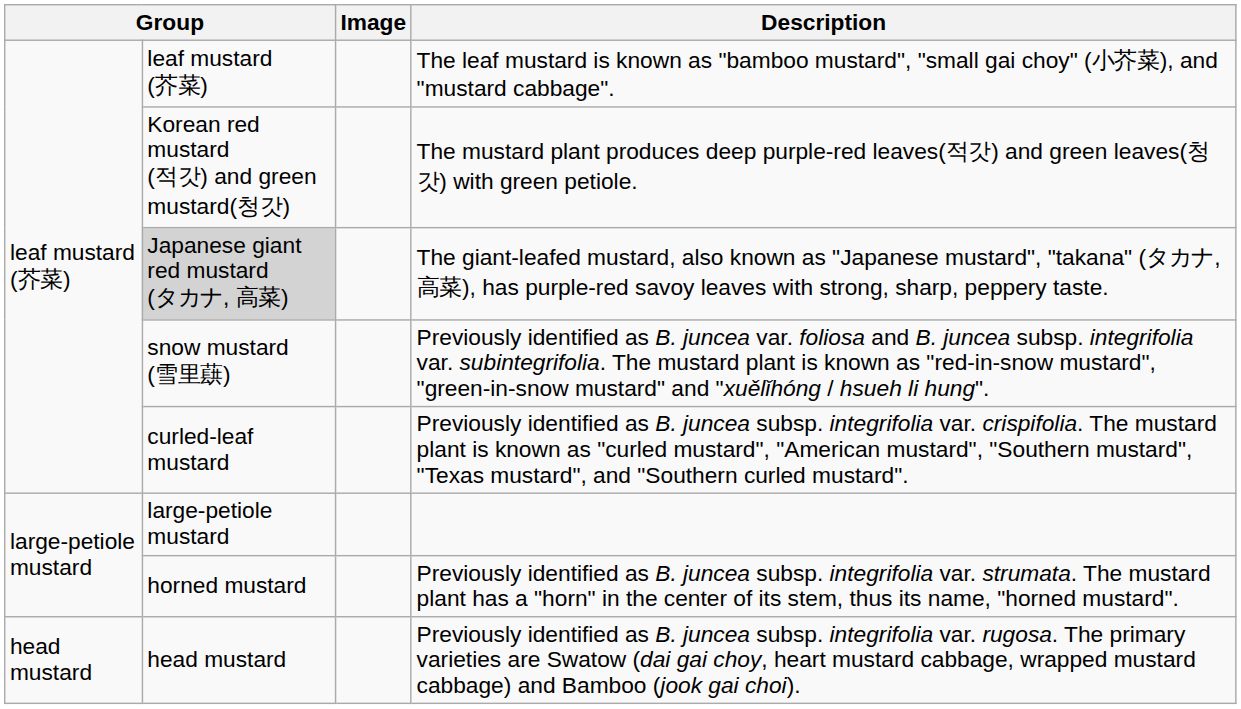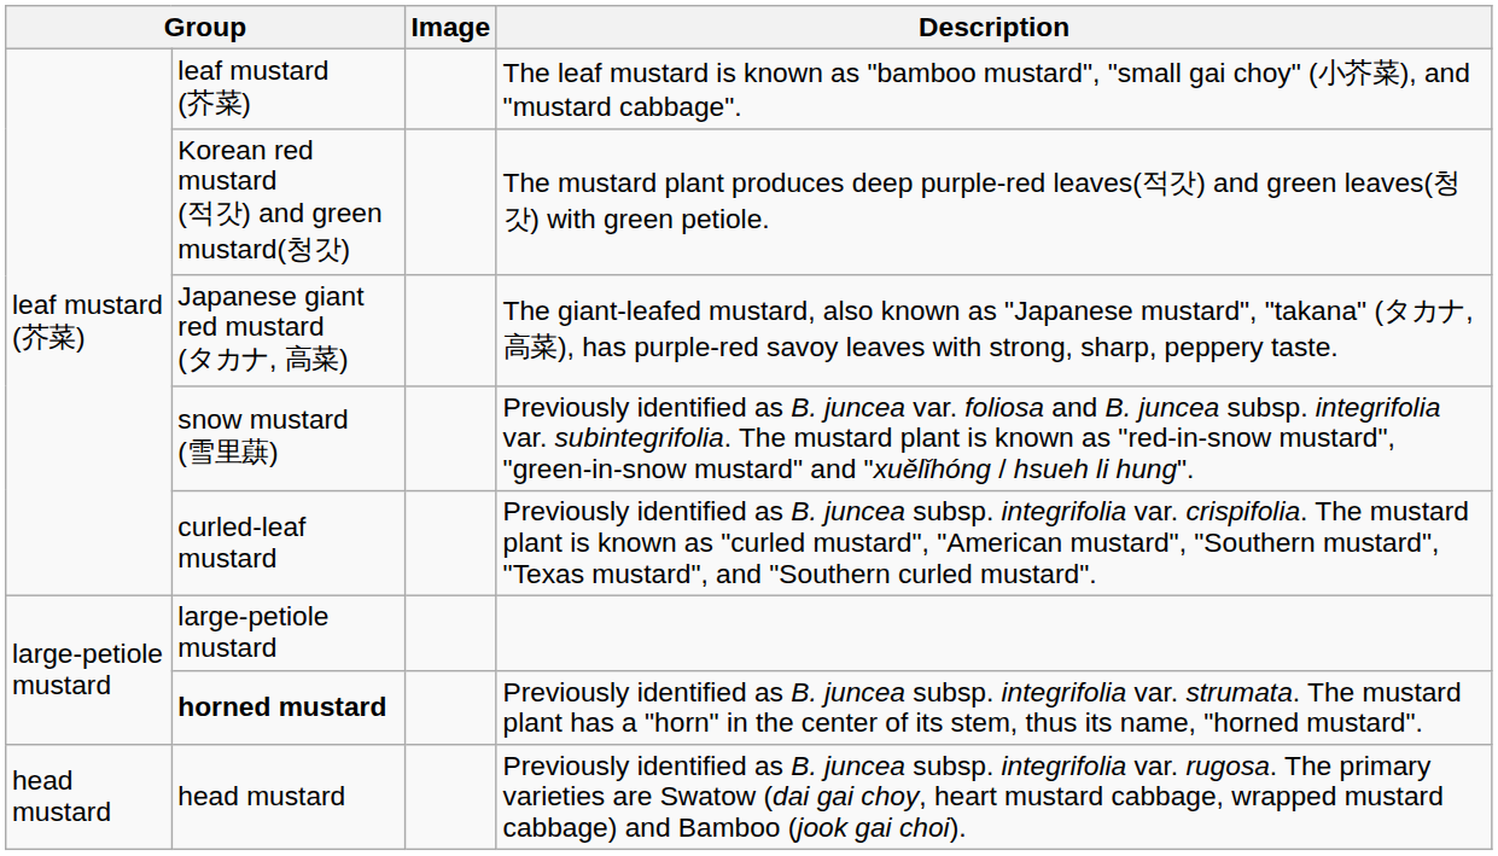Japanese giant red mustard (タカナ, 高菜) | column 2: lightgrey background -> no background
horned mustard | column 2: normal -> bold
